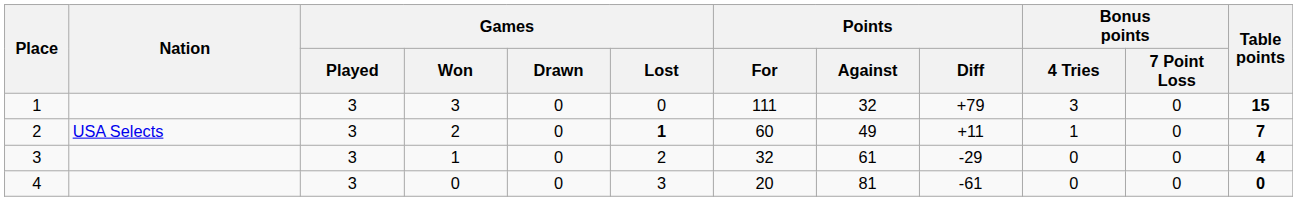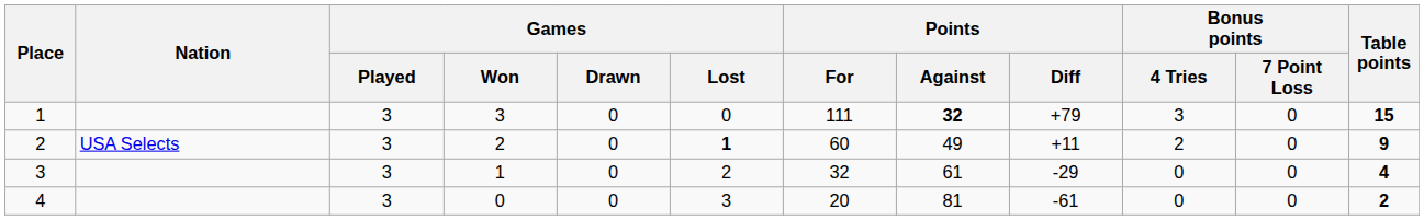row 3 | Points / Against: normal -> bold
row 4 | Bonus points / 4 Tries: 1 -> 2
row 4 | Table points: 7 -> 9
row 6 | Table points: 0 -> 2
